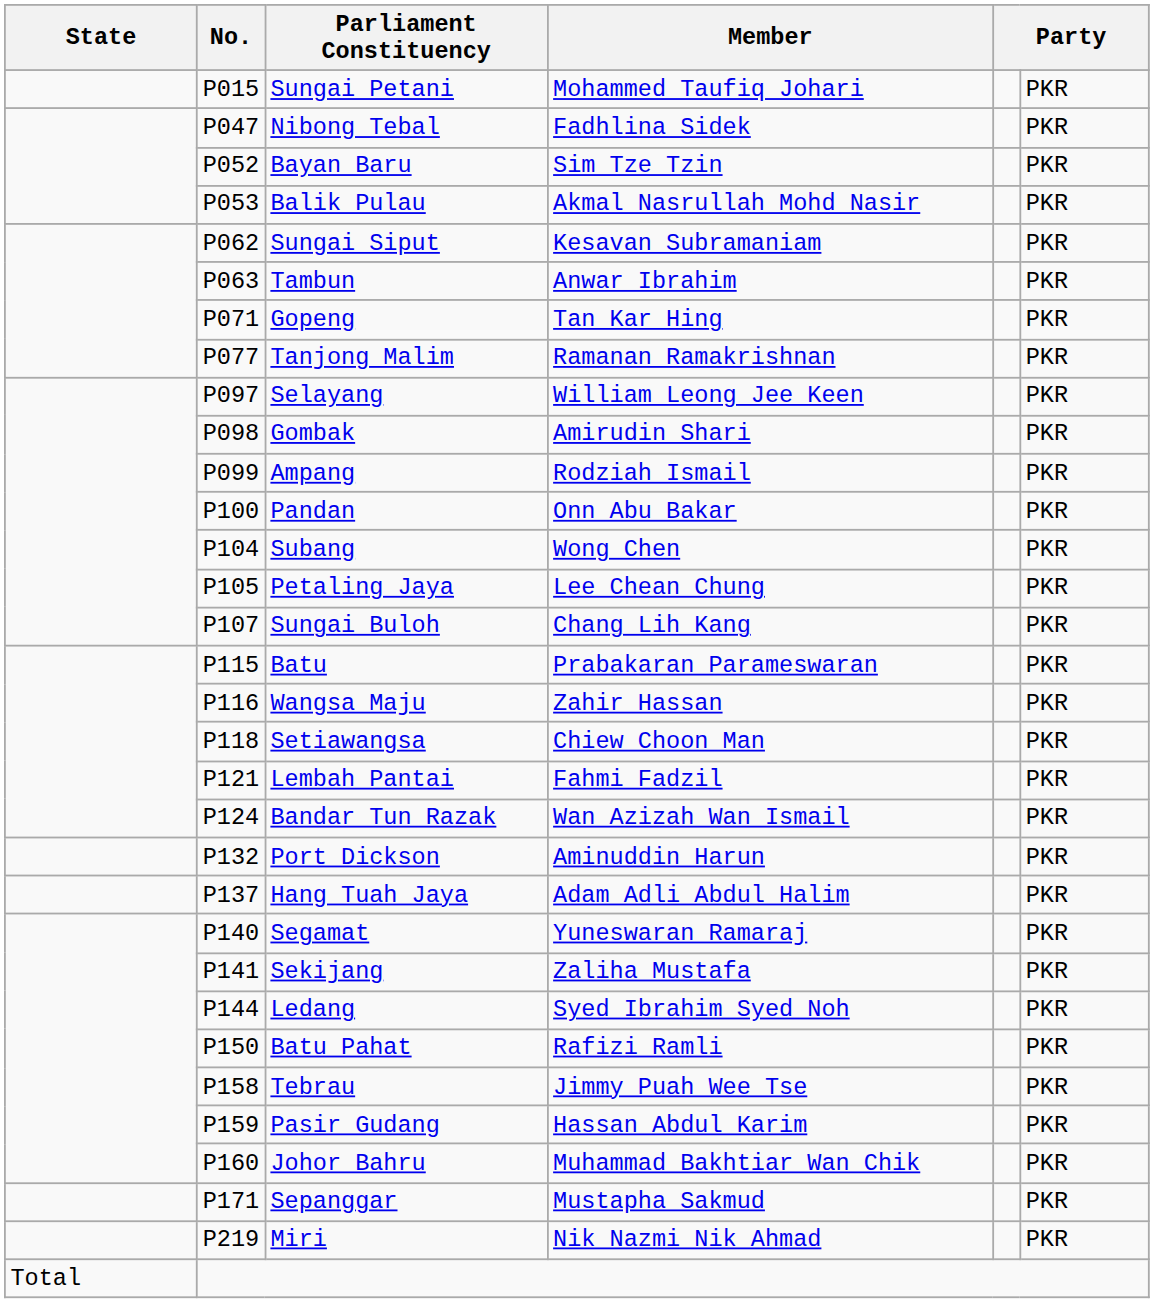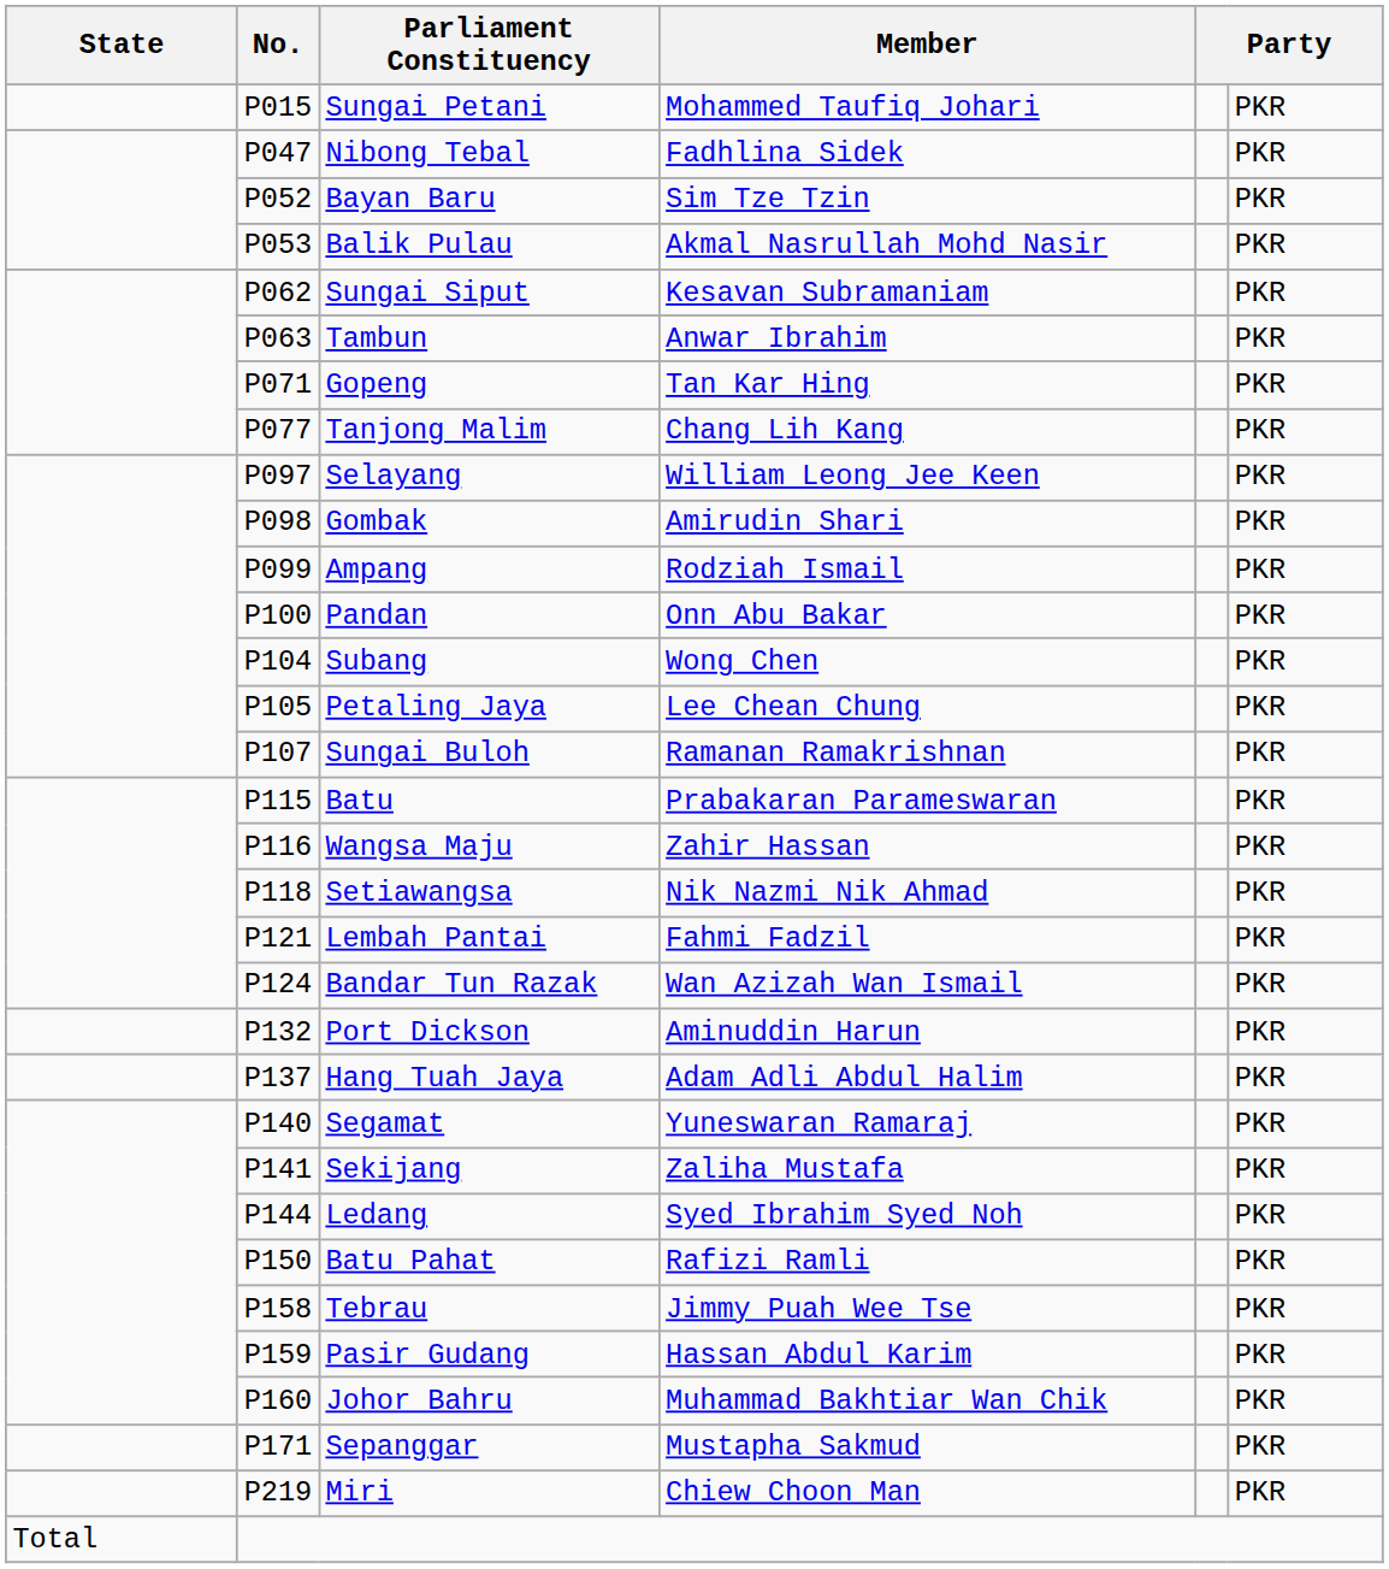Tanjong Malim | Member: Ramanan Ramakrishnan -> Chang Lih Kang
Sungai Buloh | Member: Chang Lih Kang -> Ramanan Ramakrishnan
Setiawangsa | Member: Chiew Choon Man -> Nik Nazmi Nik Ahmad
Miri | Member: Nik Nazmi Nik Ahmad -> Chiew Choon Man
